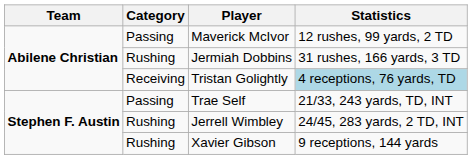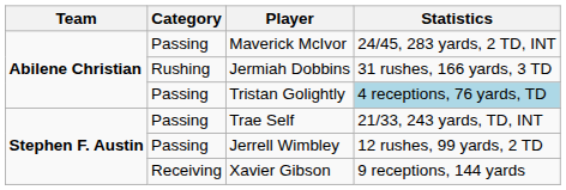Maverick McIvor | Statistics: 12 rushes, 99 yards, 2 TD -> 24/45, 283 yards, 2 TD, INT
Tristan Golightly | Category: Receiving -> Passing
Jerrell Wimbley | Category: Rushing -> Passing
Jerrell Wimbley | Statistics: 24/45, 283 yards, 2 TD, INT -> 12 rushes, 99 yards, 2 TD
Xavier Gibson | Category: Rushing -> Receiving
